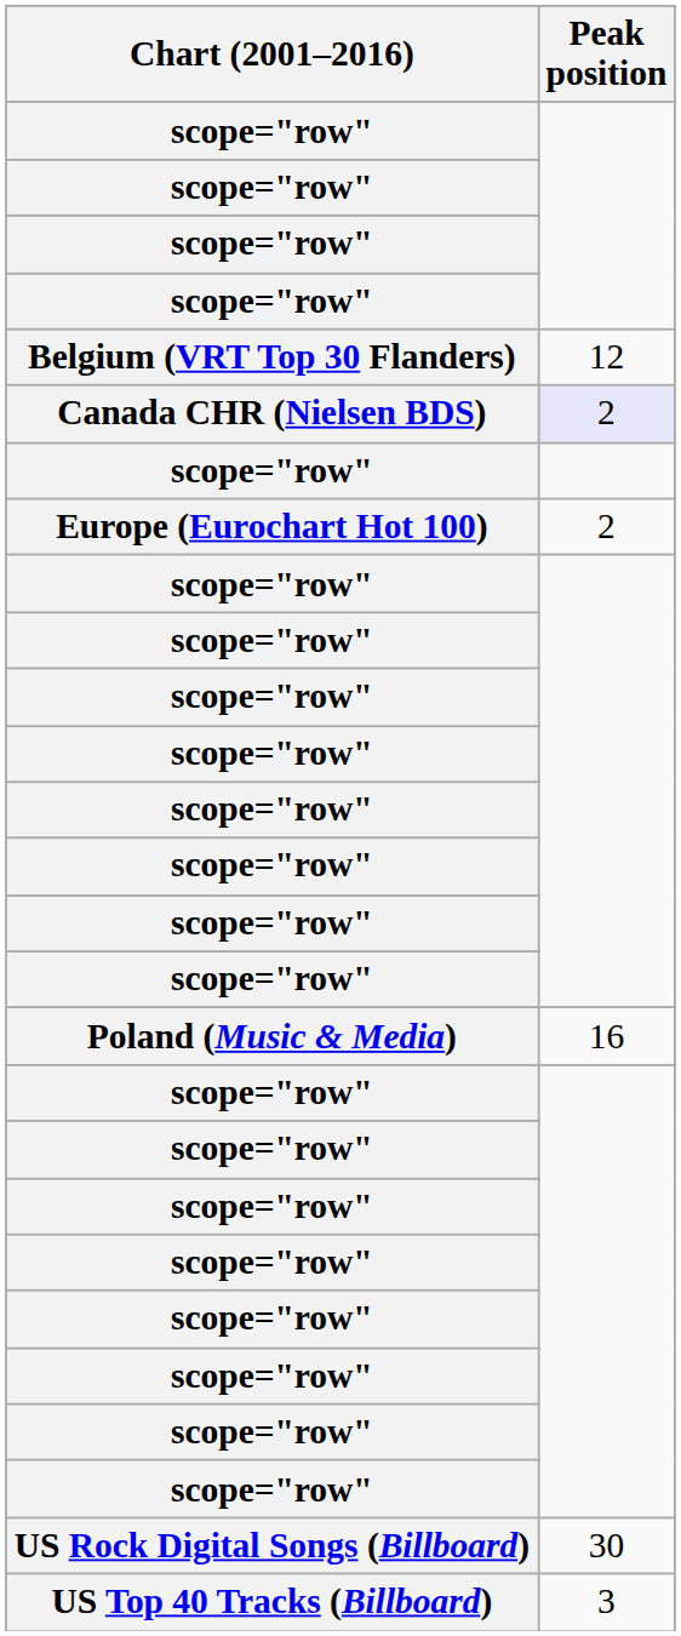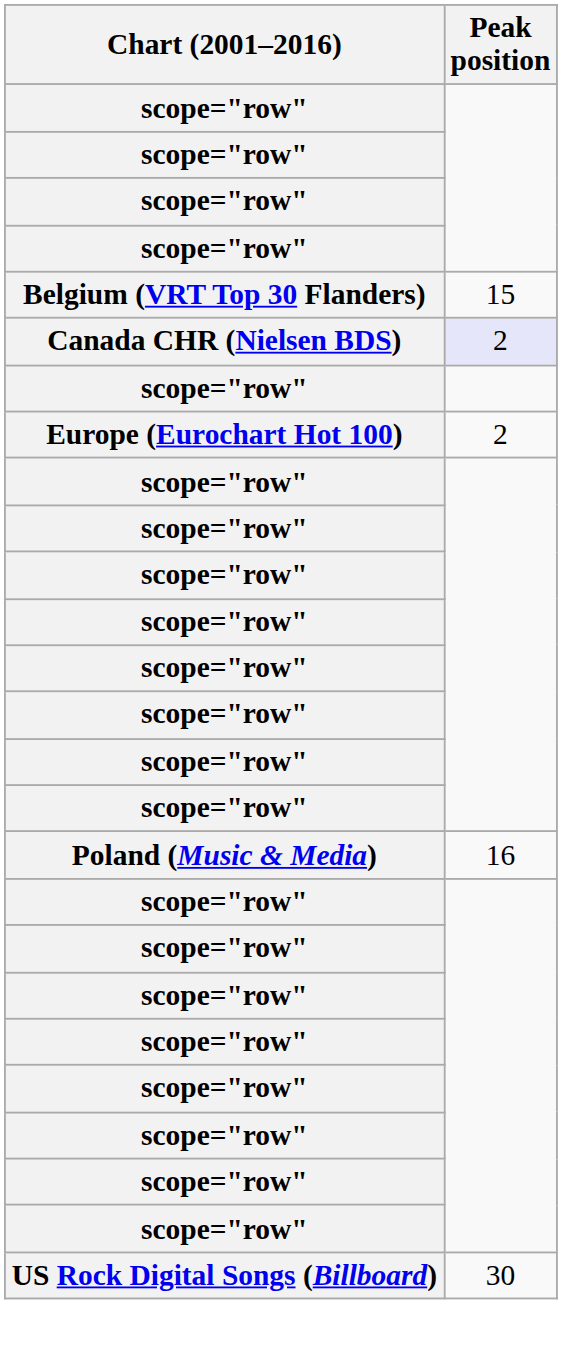Belgium (VRT Top 30 Flanders) | Peak position: 12 -> 15
- row: US Top 40 Tracks (Billboard) | 3
